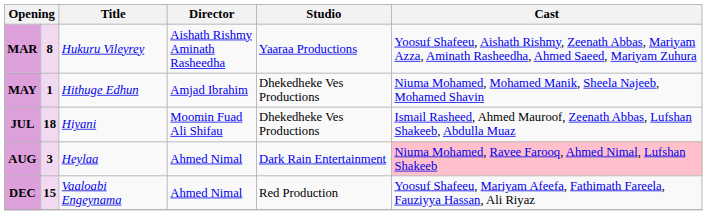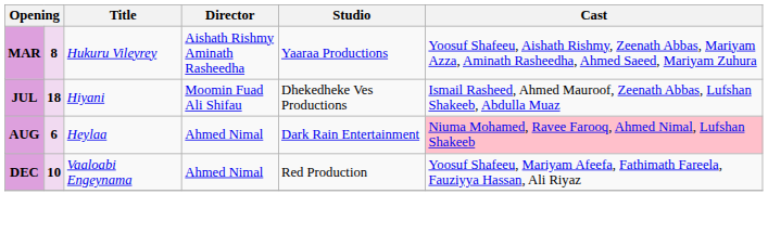- row: MAY | 1 | Hithuge Edhun | Amjad Ibrahim | Dhekedheke Ves Productions | Niuma Mohamed, Mohamed Manik, Sheela Najeeb, Mohamed Shavin
AUG | column 2: 3 -> 6
DEC | column 2: 15 -> 10
